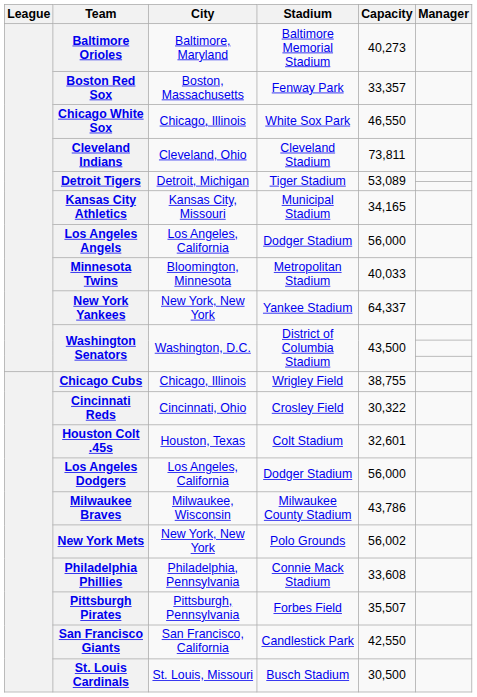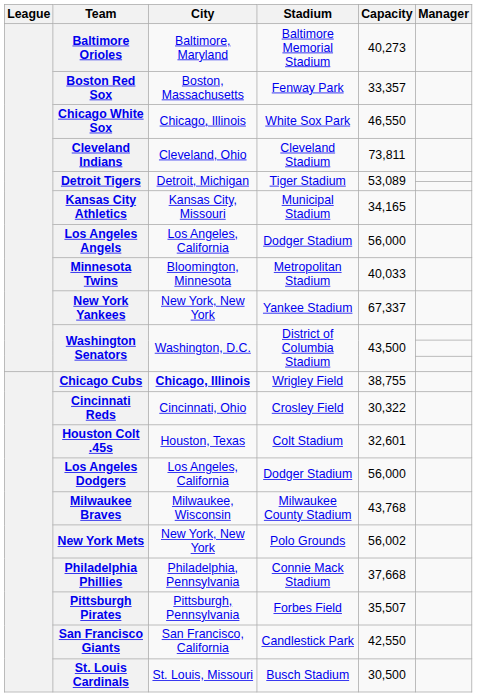New York Yankees | Capacity: 64,337 -> 67,337
Chicago Cubs | City: normal -> bold
Milwaukee Braves | Capacity: 43,786 -> 43,768
Philadelphia Phillies | Capacity: 33,608 -> 37,668
